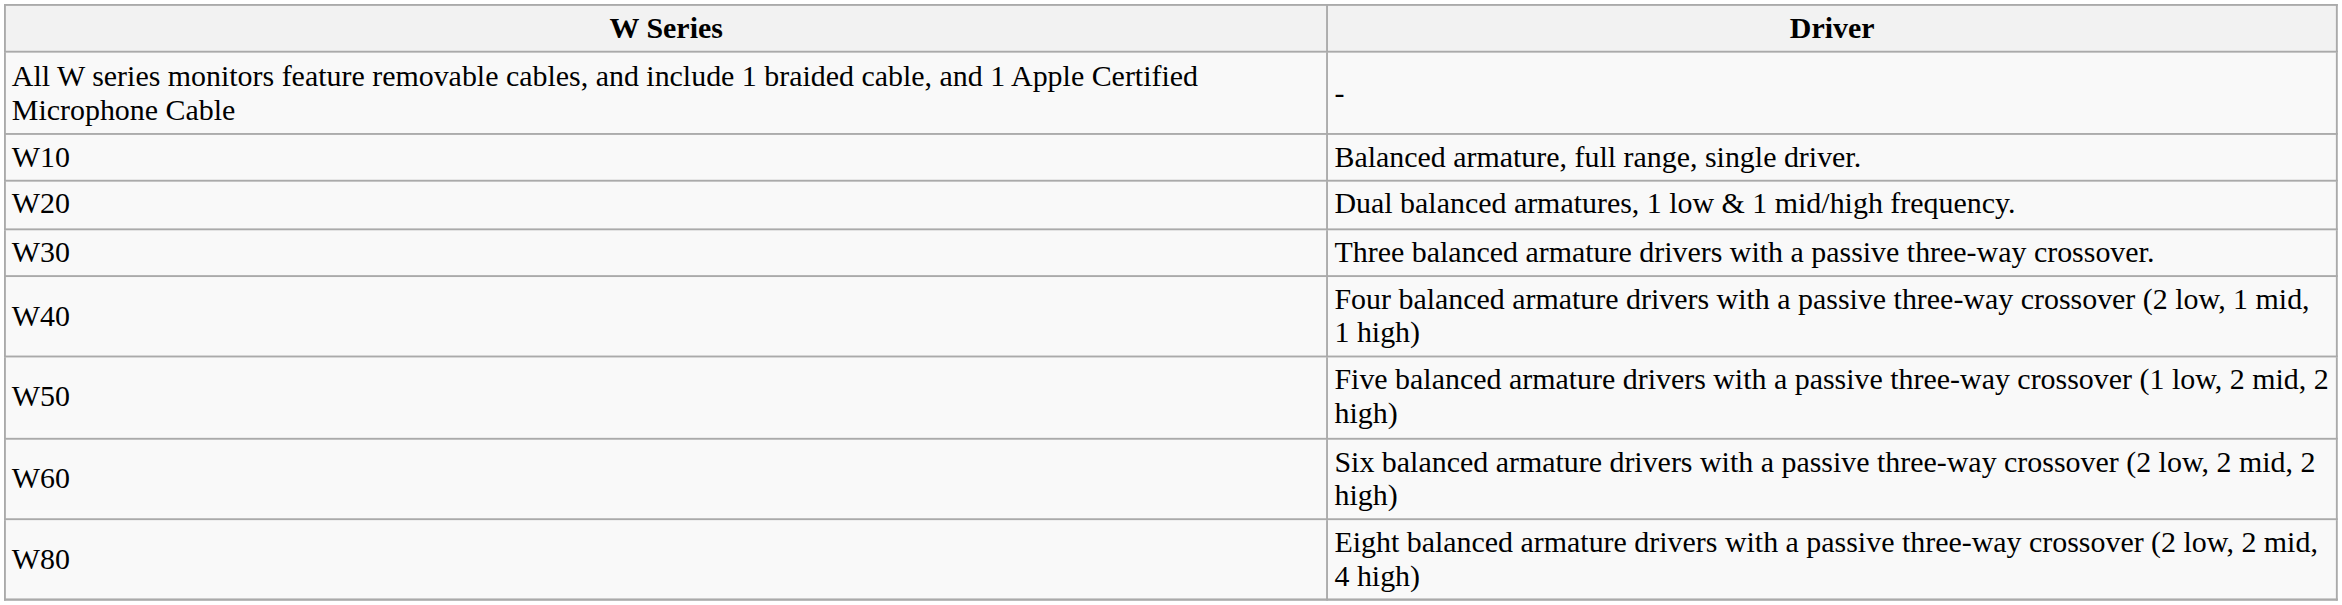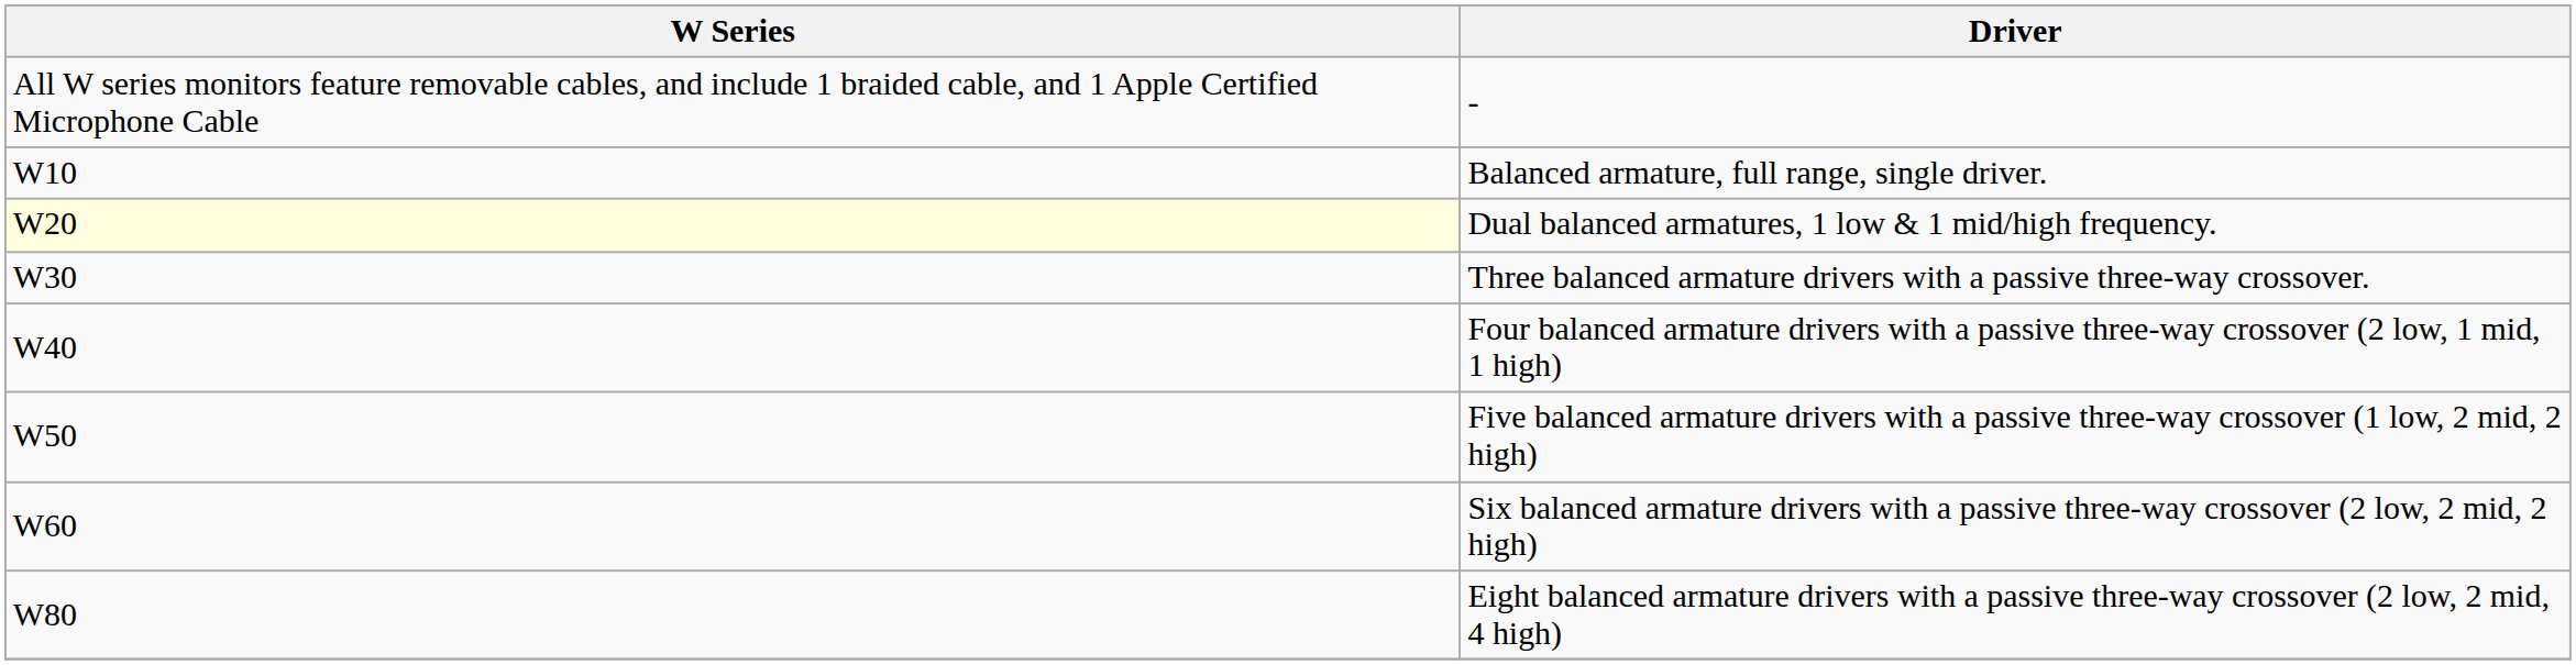Dual balanced armatures, 1 low & 1 mid/high frequency. | W Series: no background -> lightyellow background
